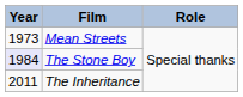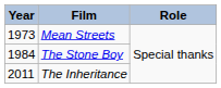The Stone Boy | Year: lavender background -> no background
